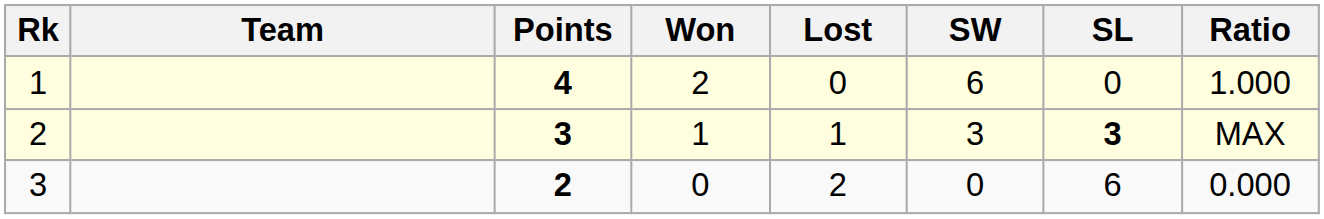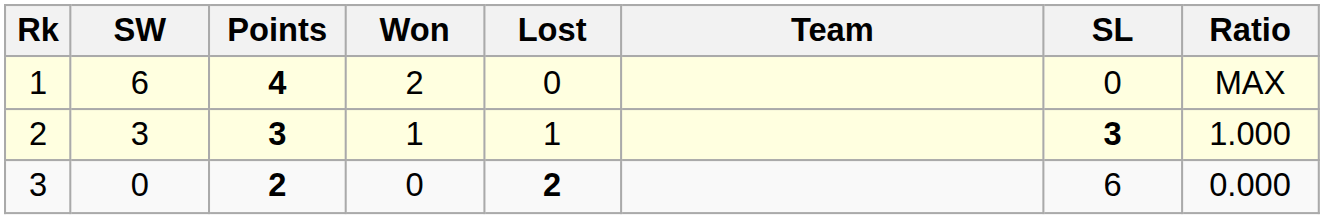columns swapped: Team <-> SW
row 2 | Ratio: 1.000 -> MAX
row 3 | Ratio: MAX -> 1.000
row 4 | Lost: normal -> bold
